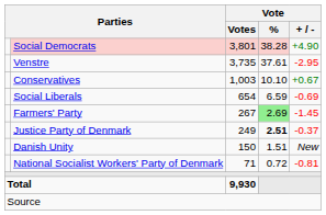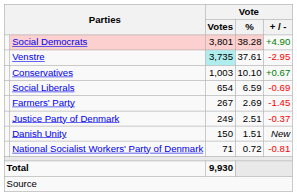Venstre | Vote / Votes: no background -> paleturquoise background
Farmers' Party | Vote / %: lightgreen background -> no background
Justice Party of Denmark | Vote / %: bold -> normal
